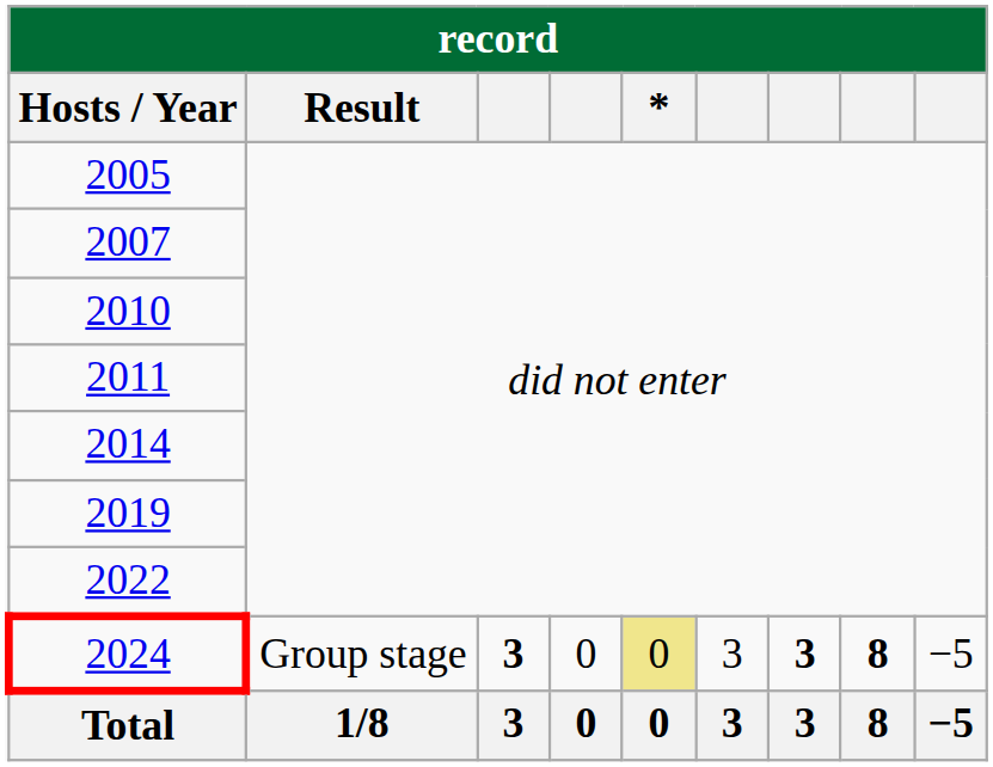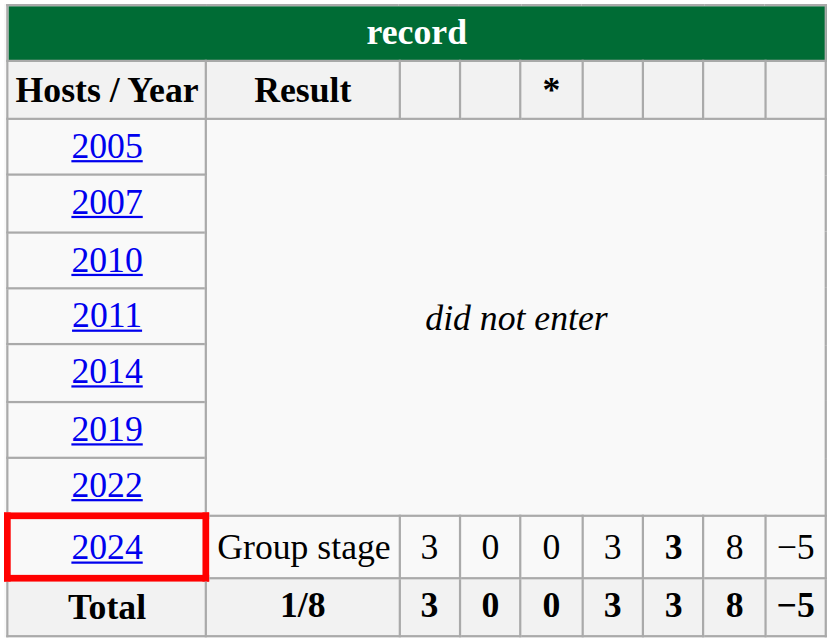2024 | column 3: bold -> normal
2024 | *: khaki background -> no background
2024 | column 8: bold -> normal
